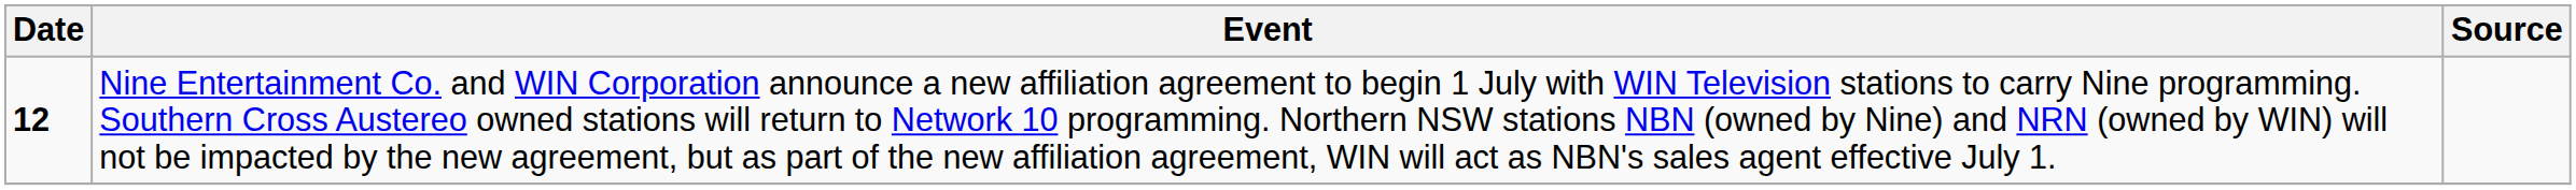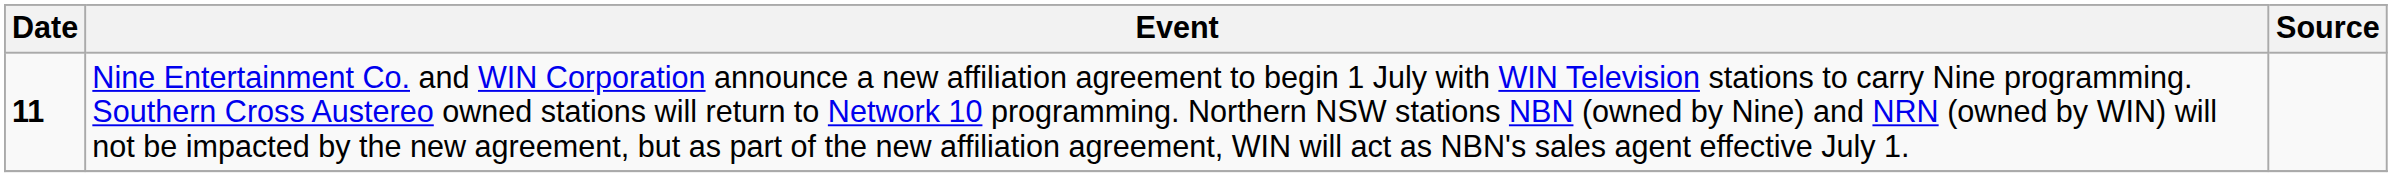row 2 | Date: 12 -> 11
